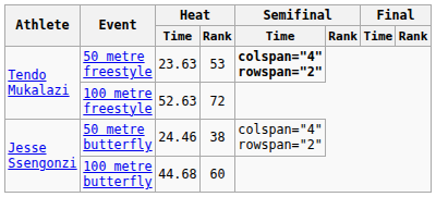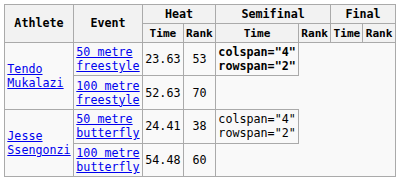100 metre freestyle | Heat / Rank: 72 -> 70
50 metre butterfly | Heat / Time: 24.46 -> 24.41
100 metre butterfly | Heat / Time: 44.68 -> 54.48
